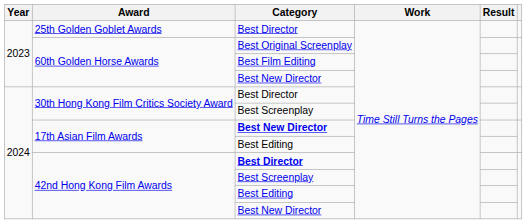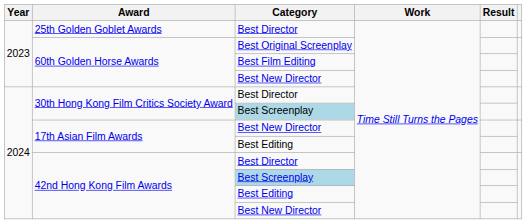30th Hong Kong Film Critics Society Award / Best Screenplay | Category: no background -> lightblue background
17th Asian Film Awards / Best New Director | Category: bold -> normal
42nd Hong Kong Film Awards / Best Director | Category: bold -> normal
42nd Hong Kong Film Awards / Best Screenplay | Category: no background -> lightblue background
